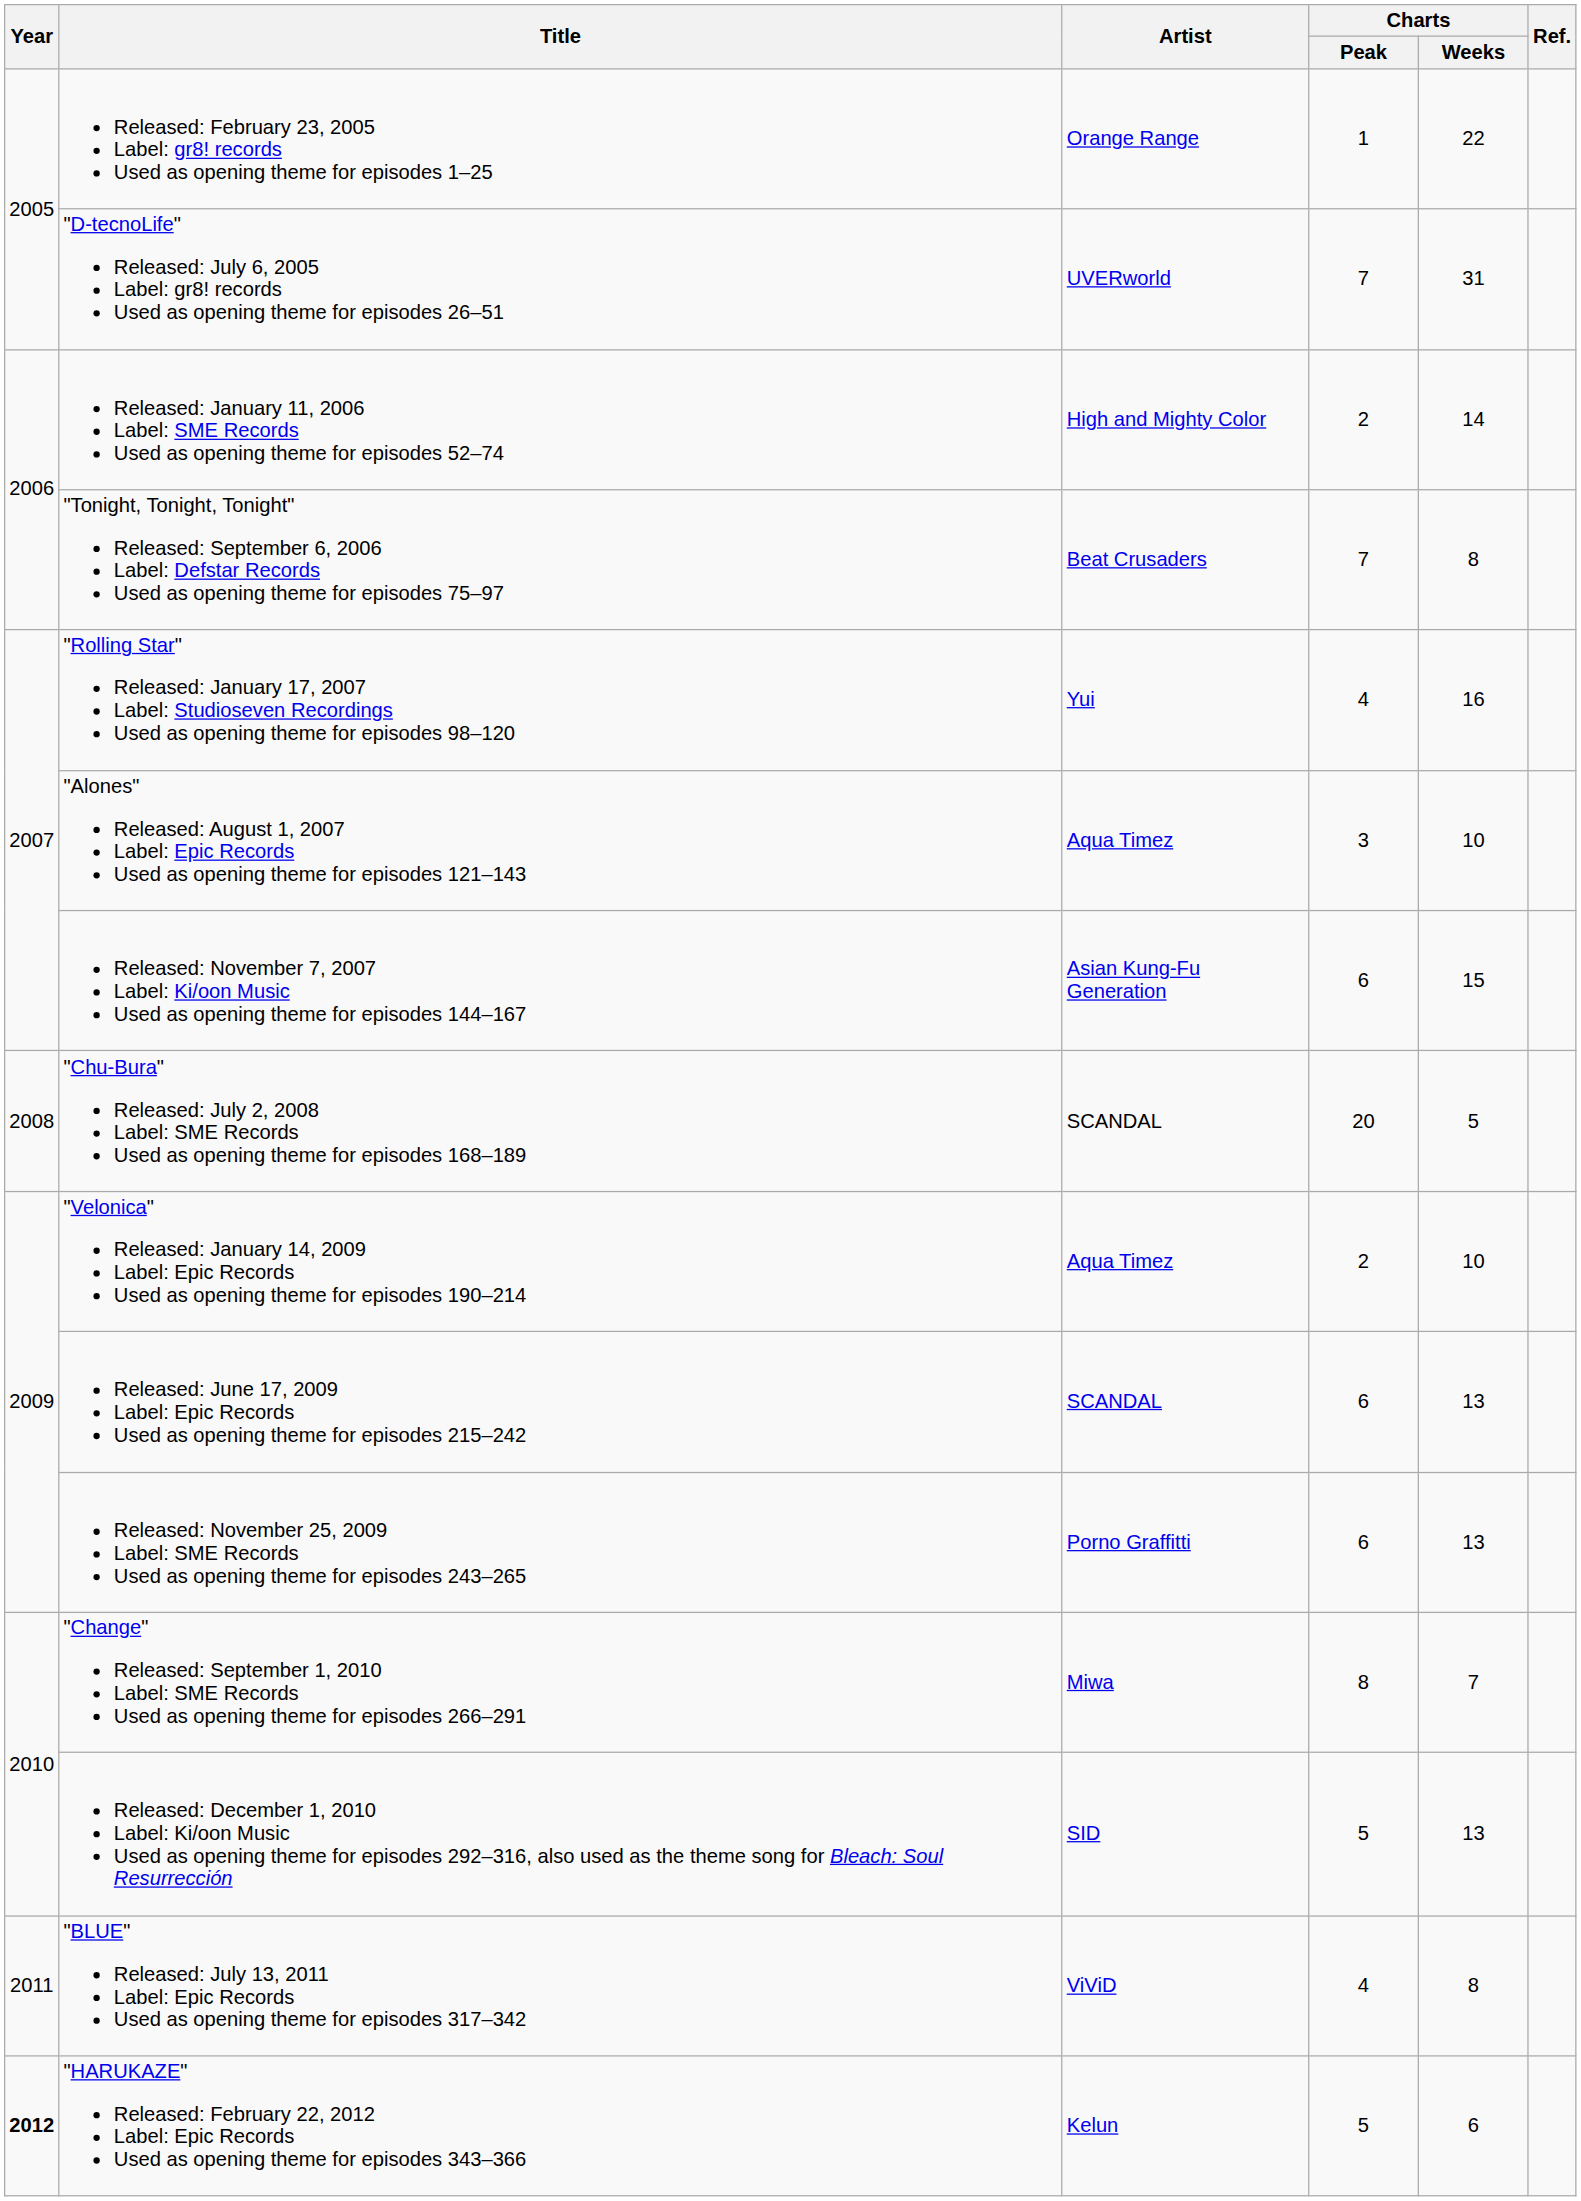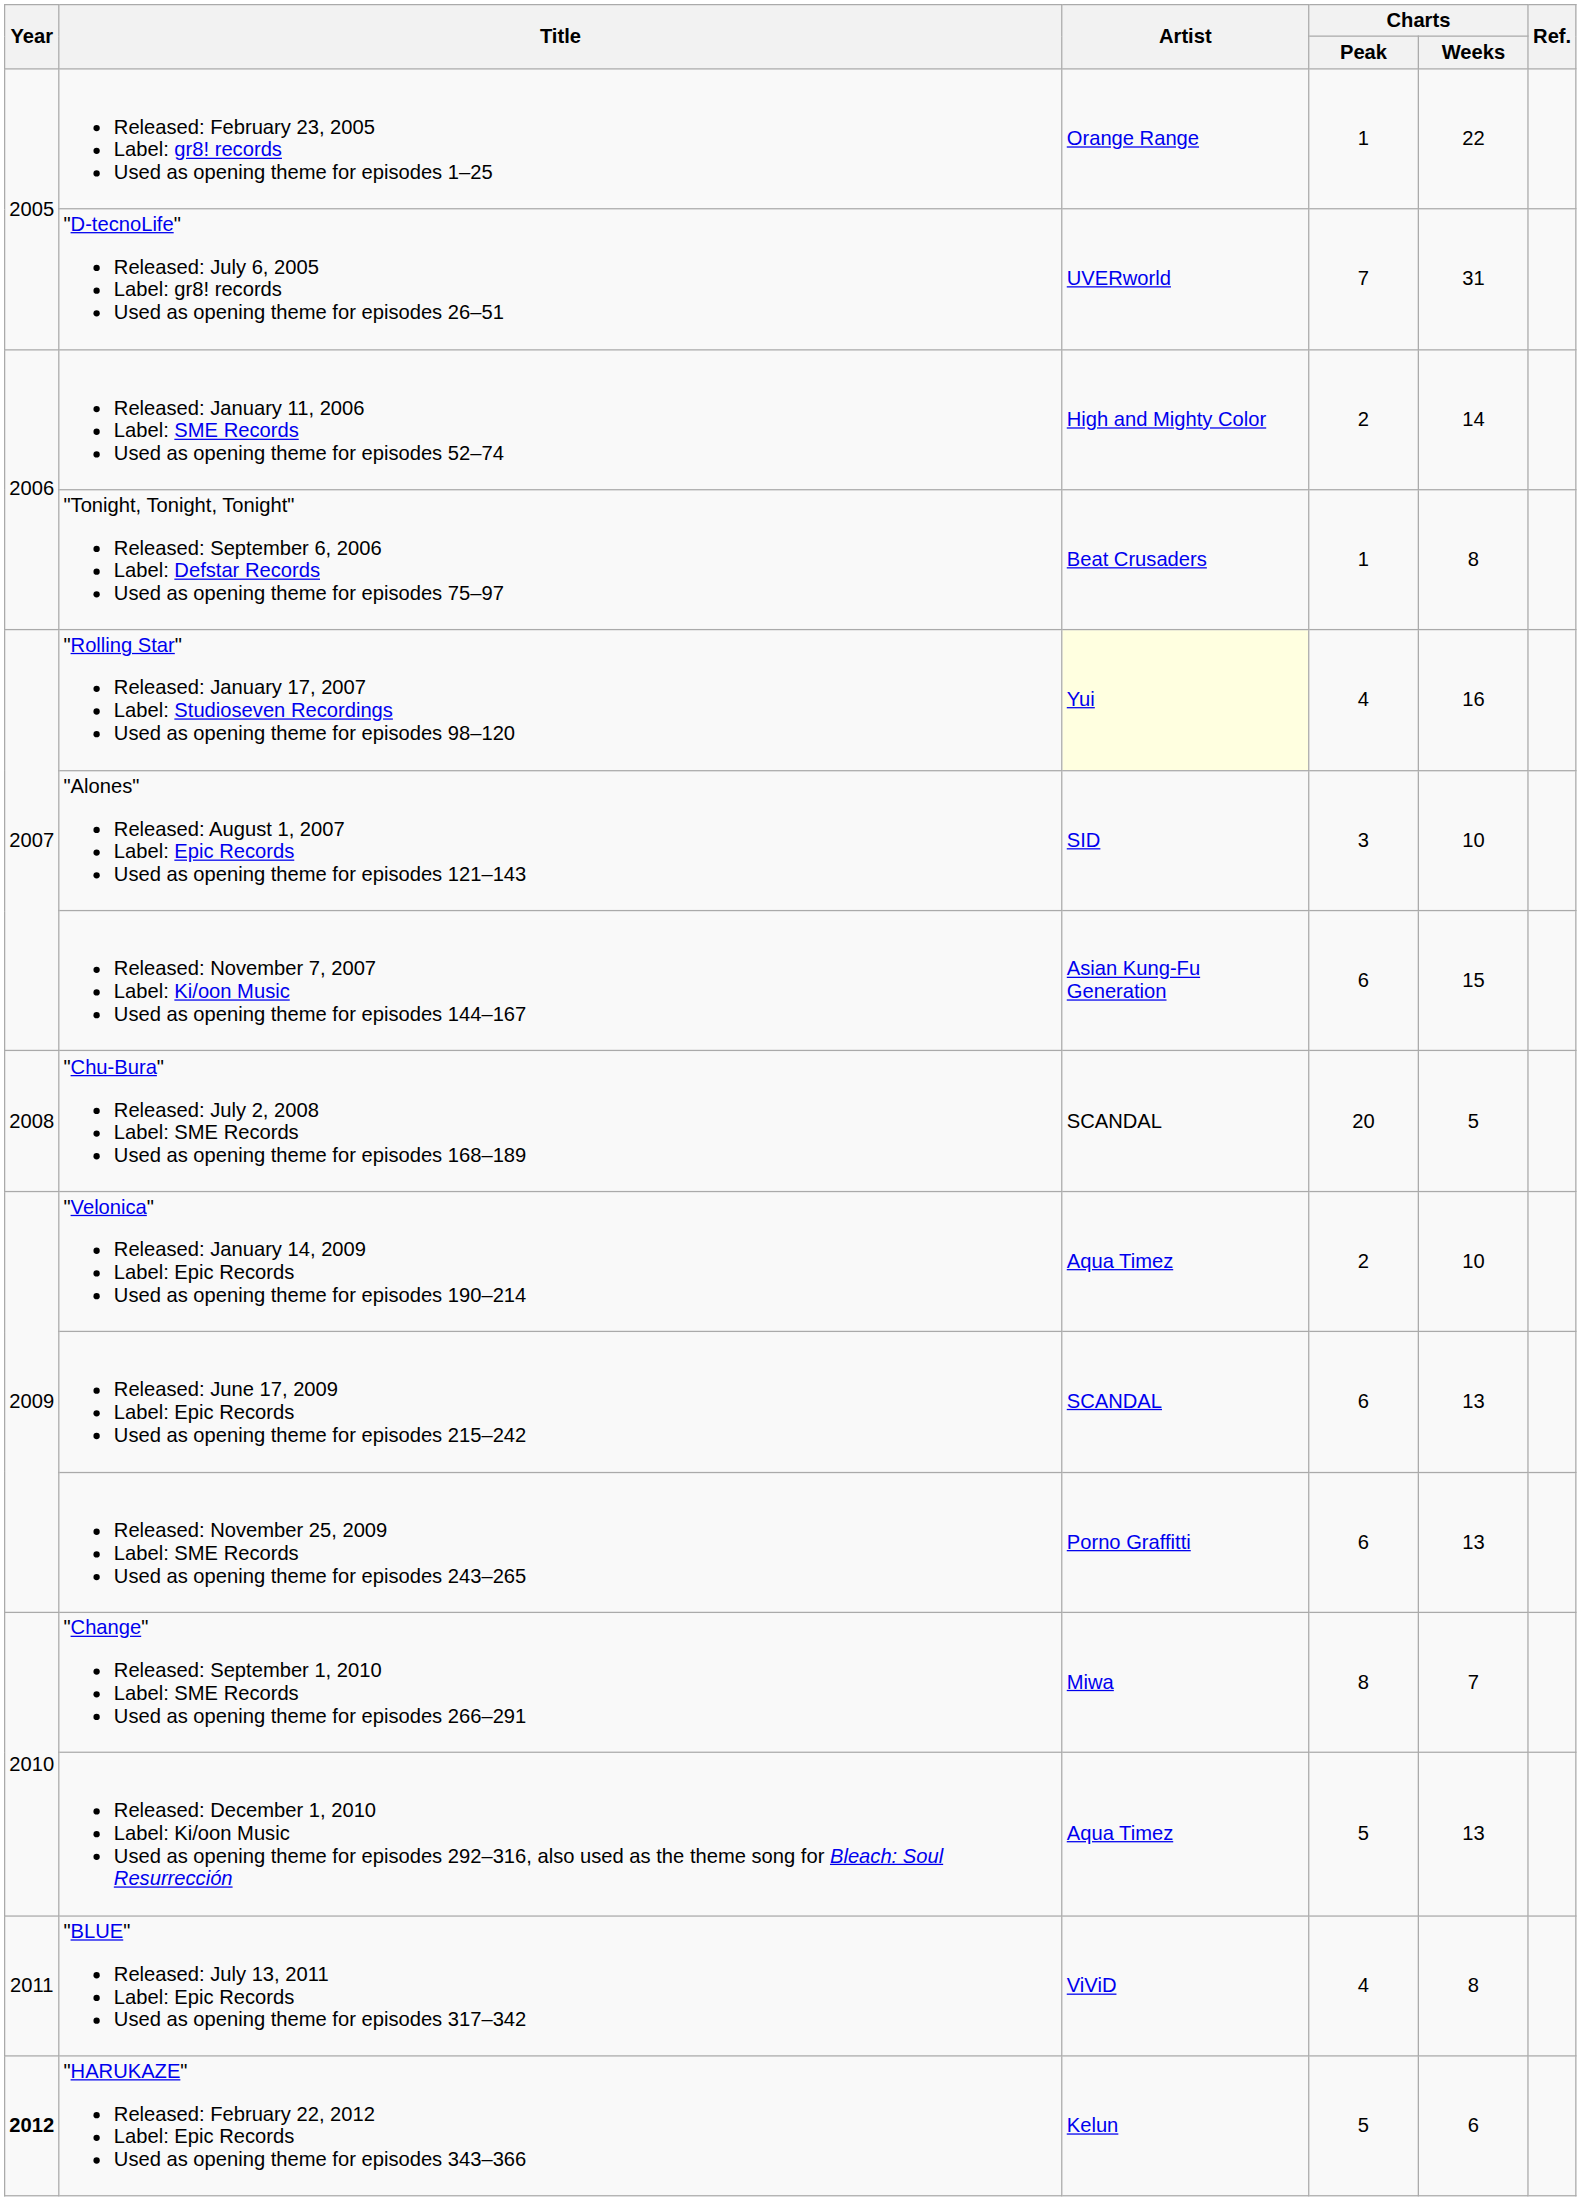row 6 | Charts / Peak: 7 -> 1
row 7 | Artist: no background -> lightyellow background
row 8 | Artist: Aqua Timez -> SID
row 15 | Artist: SID -> Aqua Timez
